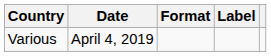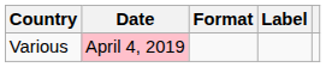Various | Date: no background -> pink background
